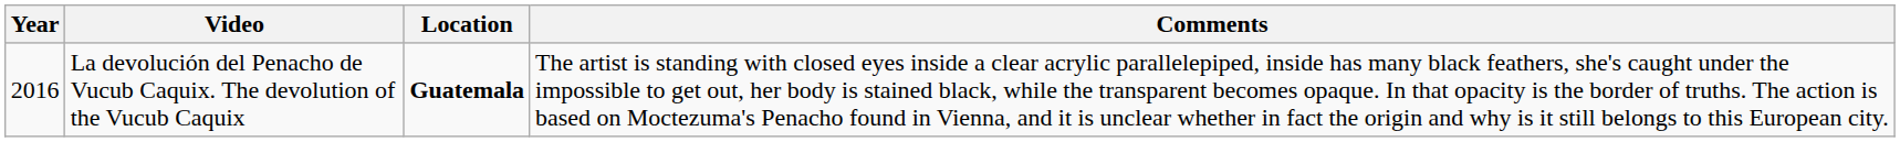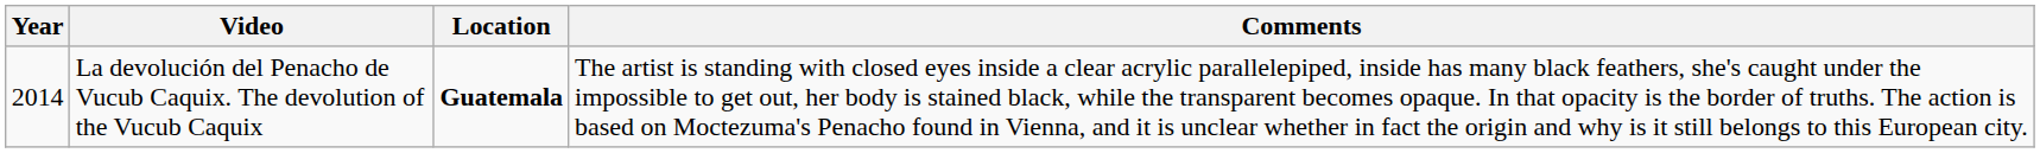row 2 | Year: 2016 -> 2014
